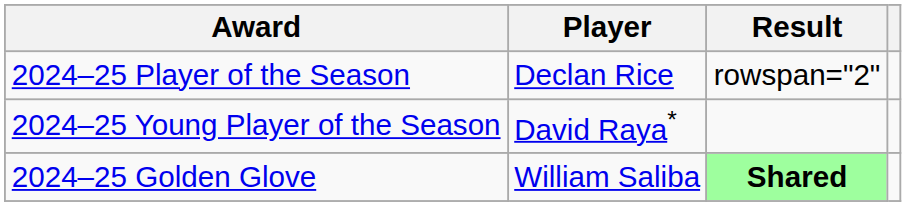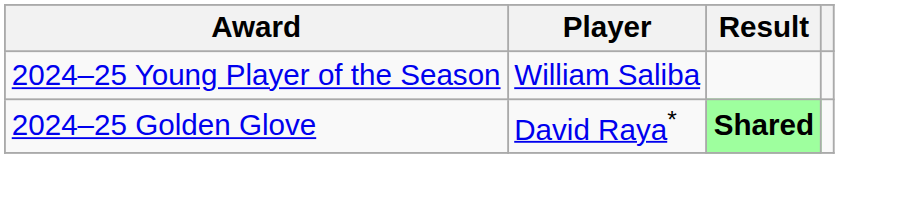- row: 2024–25 Player of the Season | Declan Rice | rowspan="2"
2024–25 Young Player of the Season | Player: David Raya* -> William Saliba
2024–25 Golden Glove | Player: William Saliba -> David Raya*
